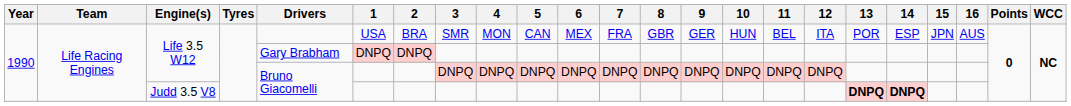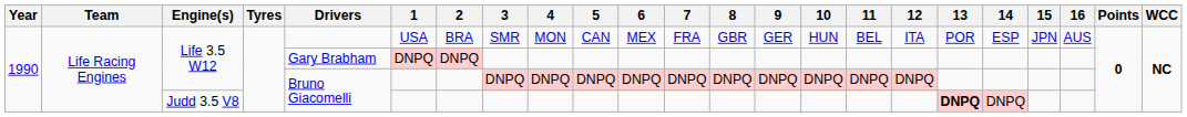Judd 3.5 V8 | 14: bold -> normal
